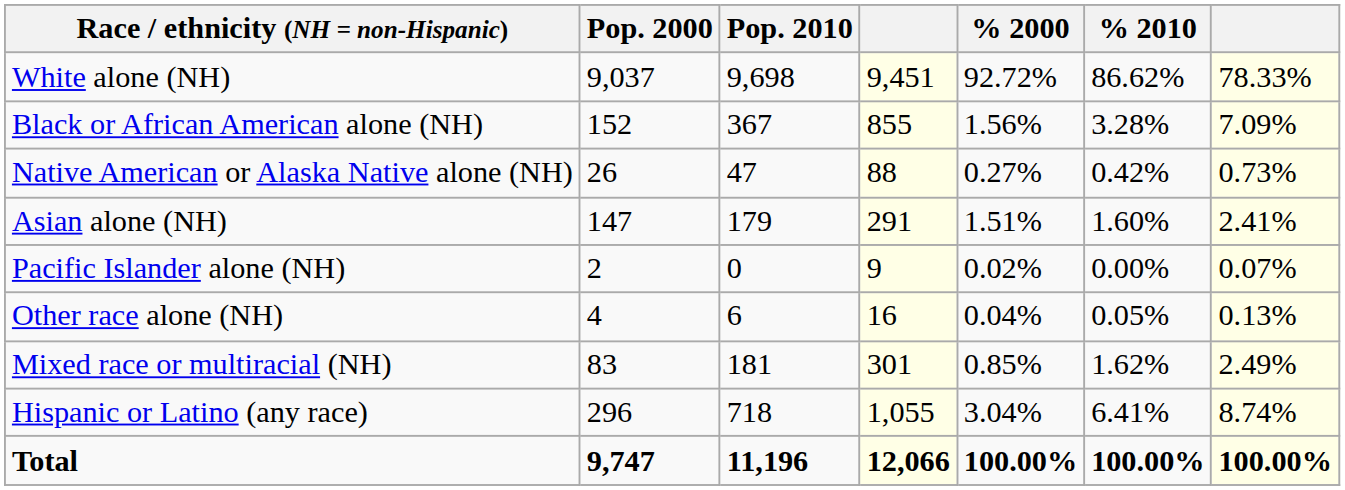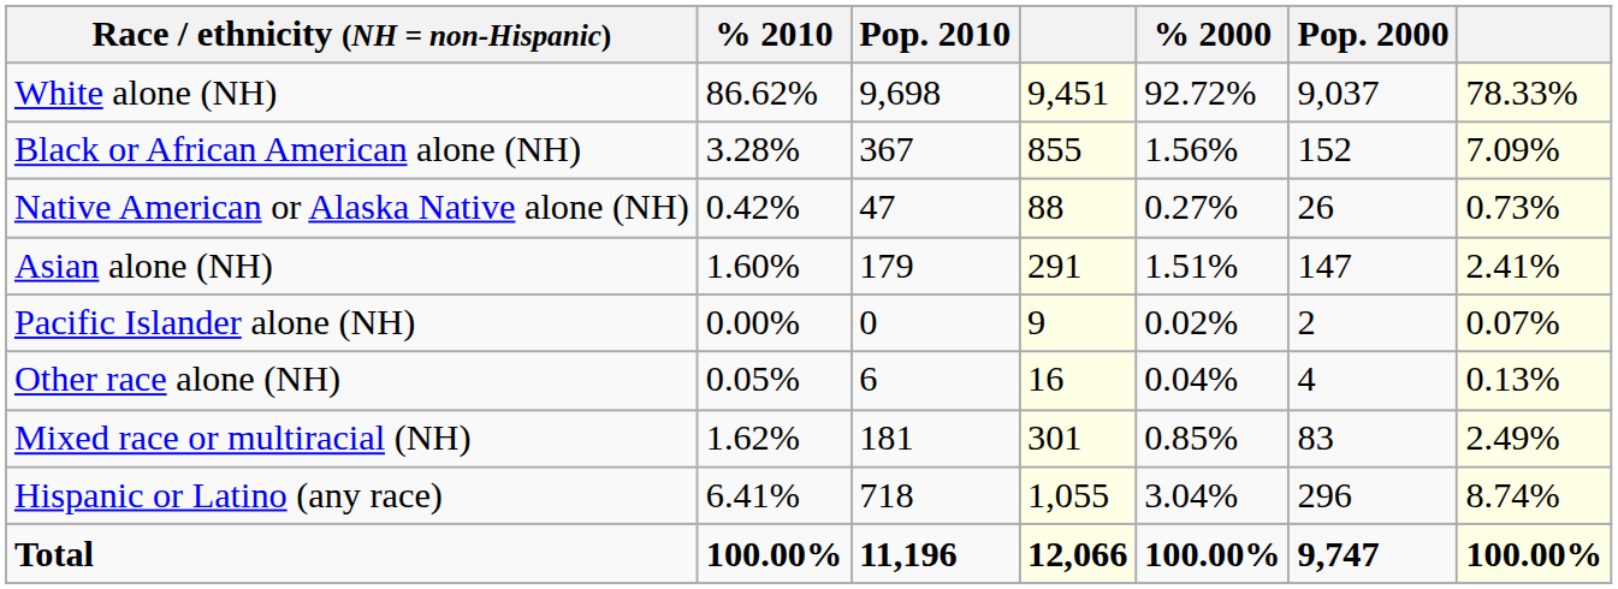columns swapped: Pop. 2000 <-> % 2010
